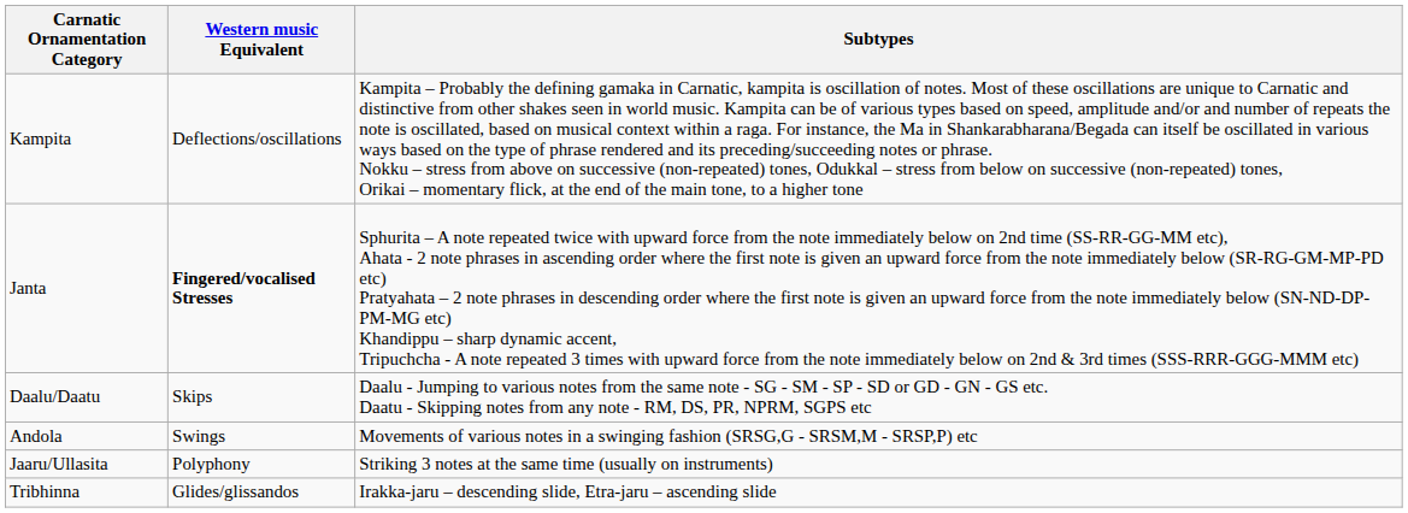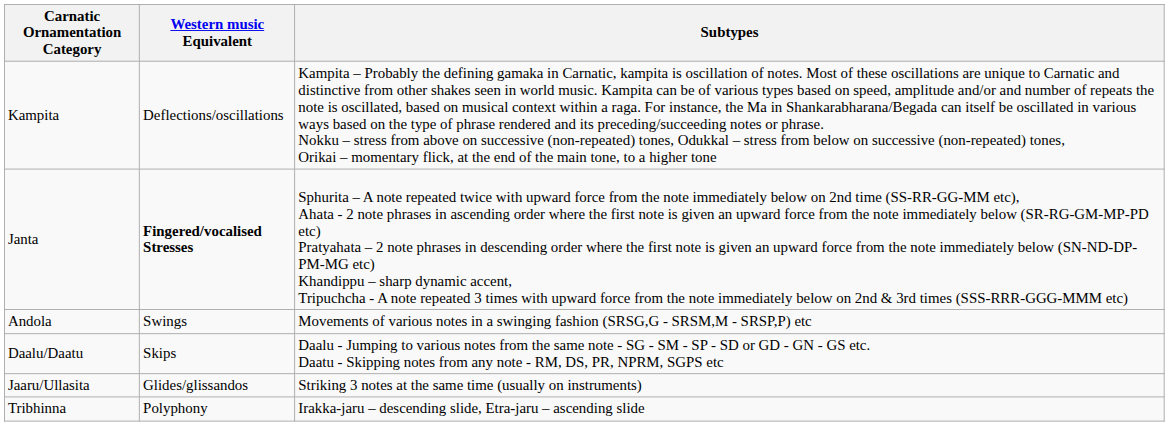rows swapped: Andola <-> Daalu/Daatu
Jaaru/Ullasita | Western music Equivalent: Polyphony -> Glides/glissandos
Tribhinna | Western music Equivalent: Glides/glissandos -> Polyphony
